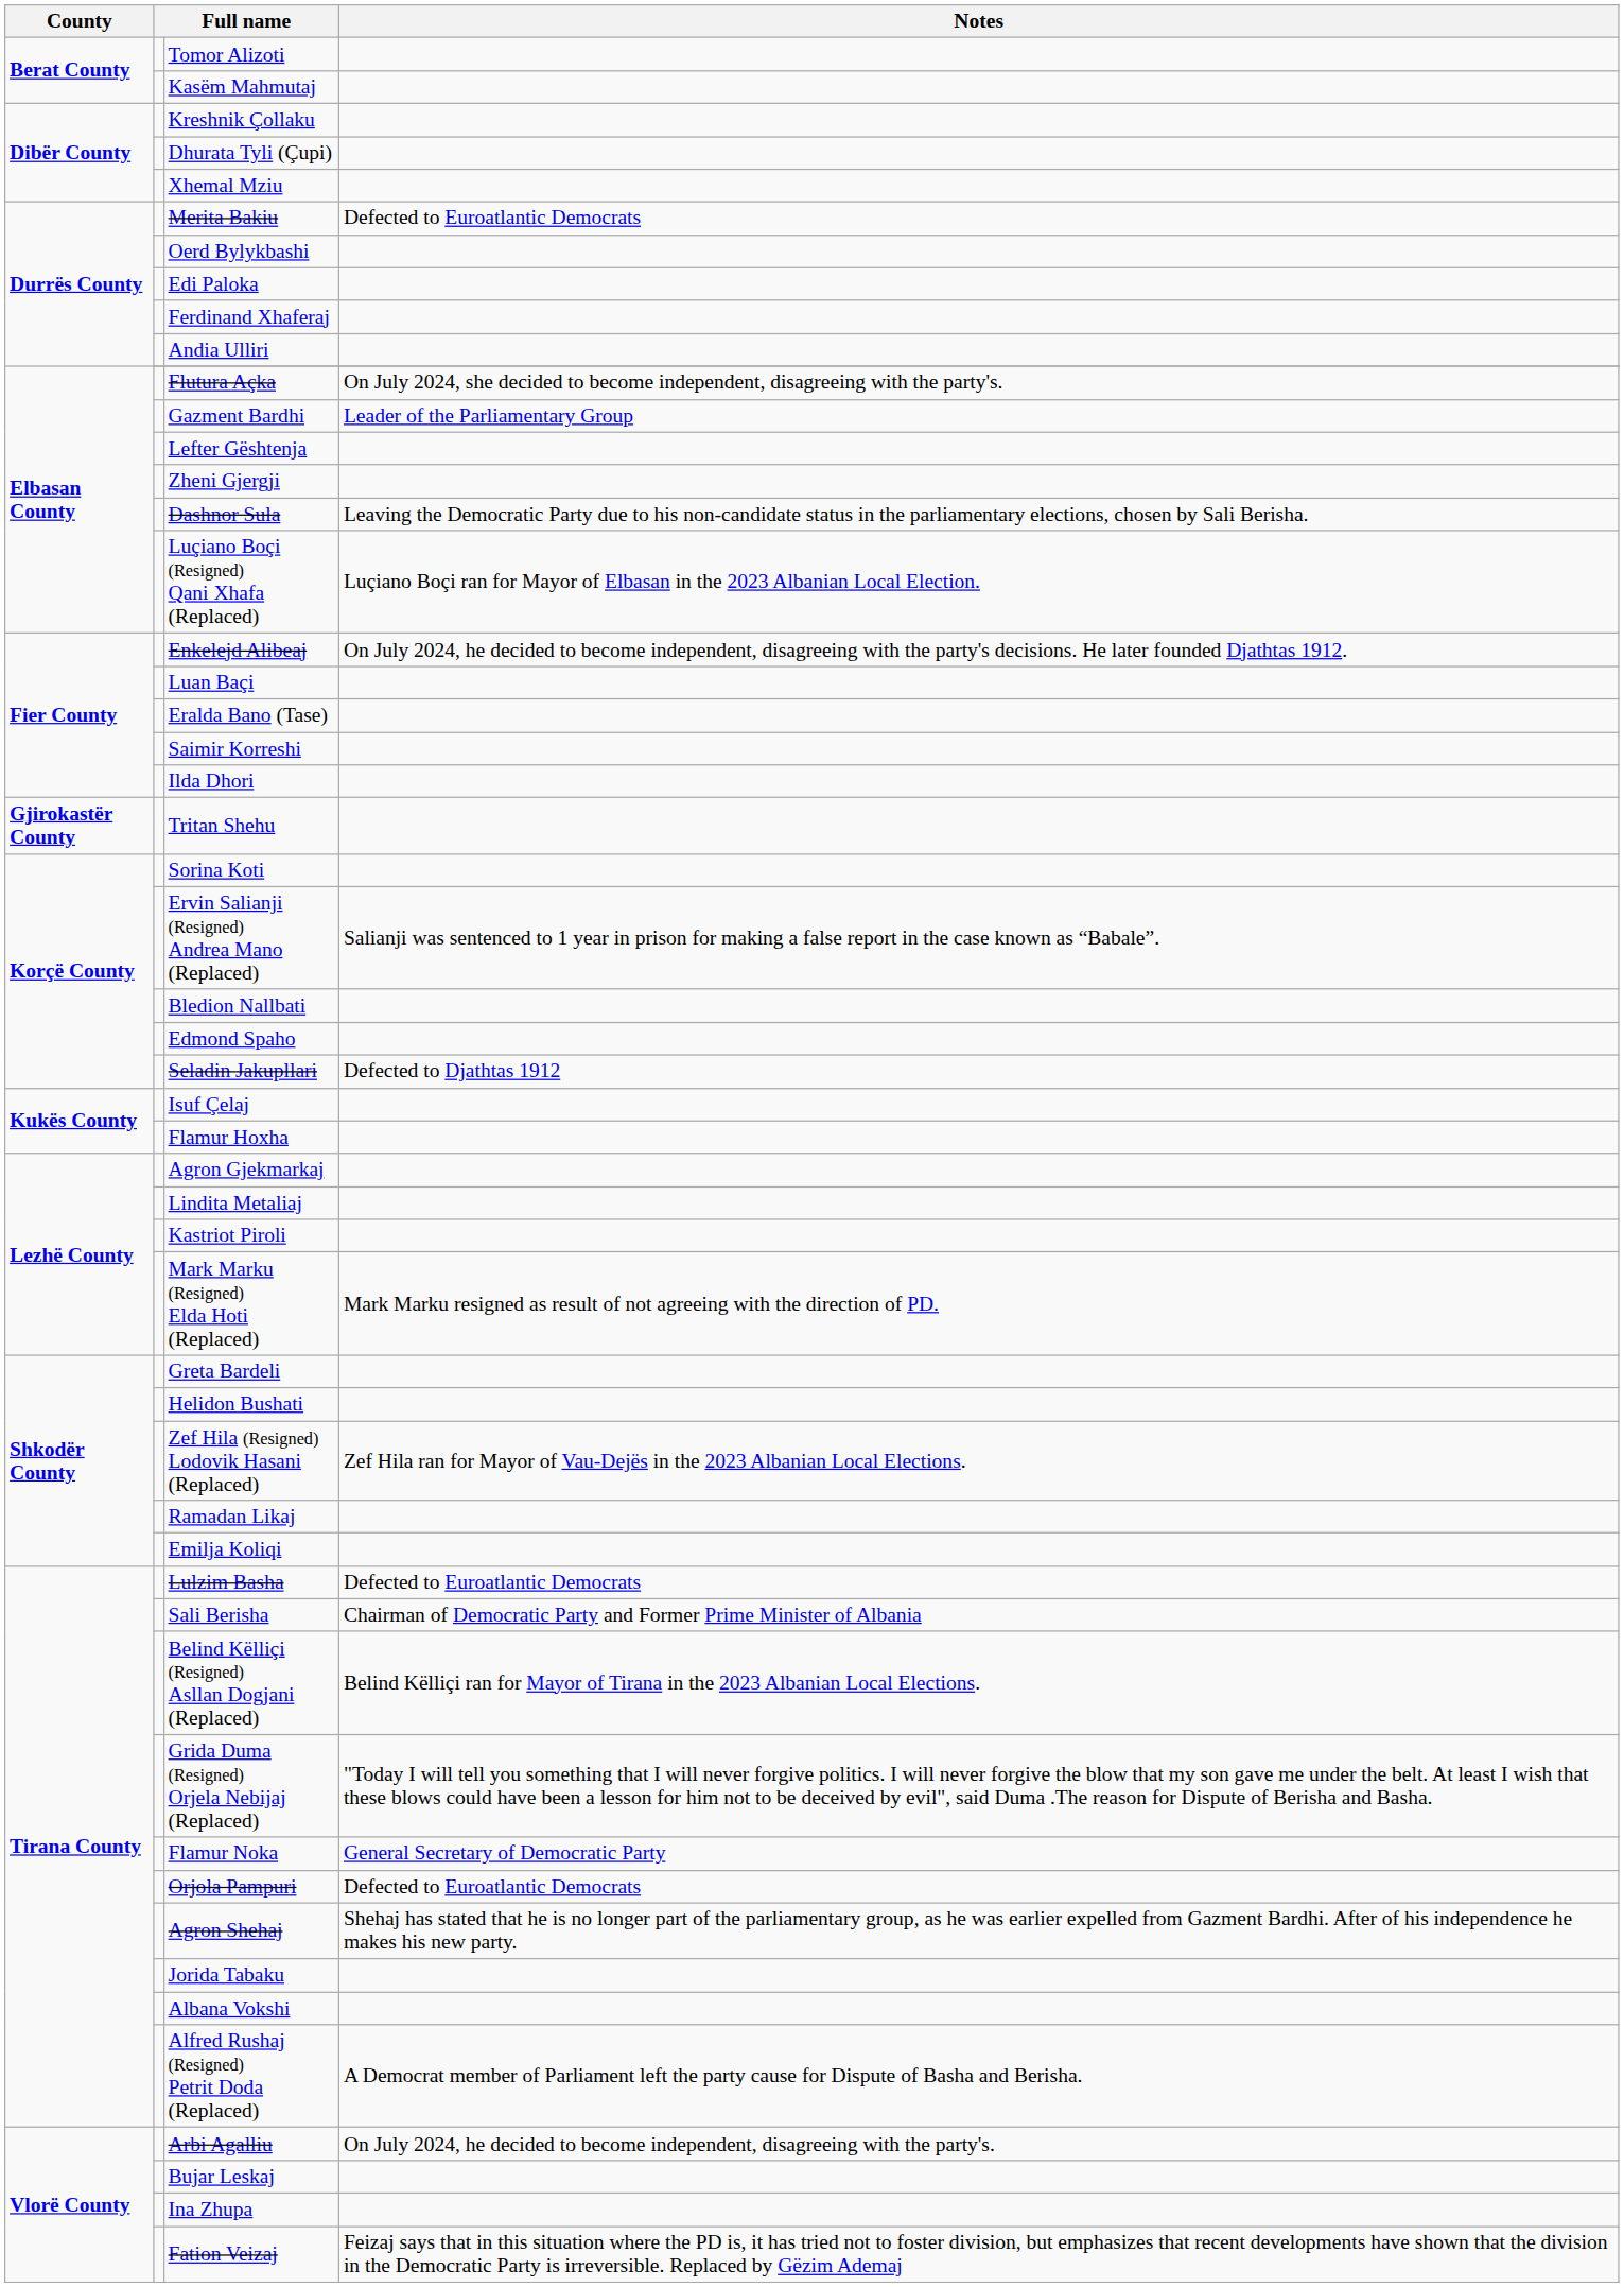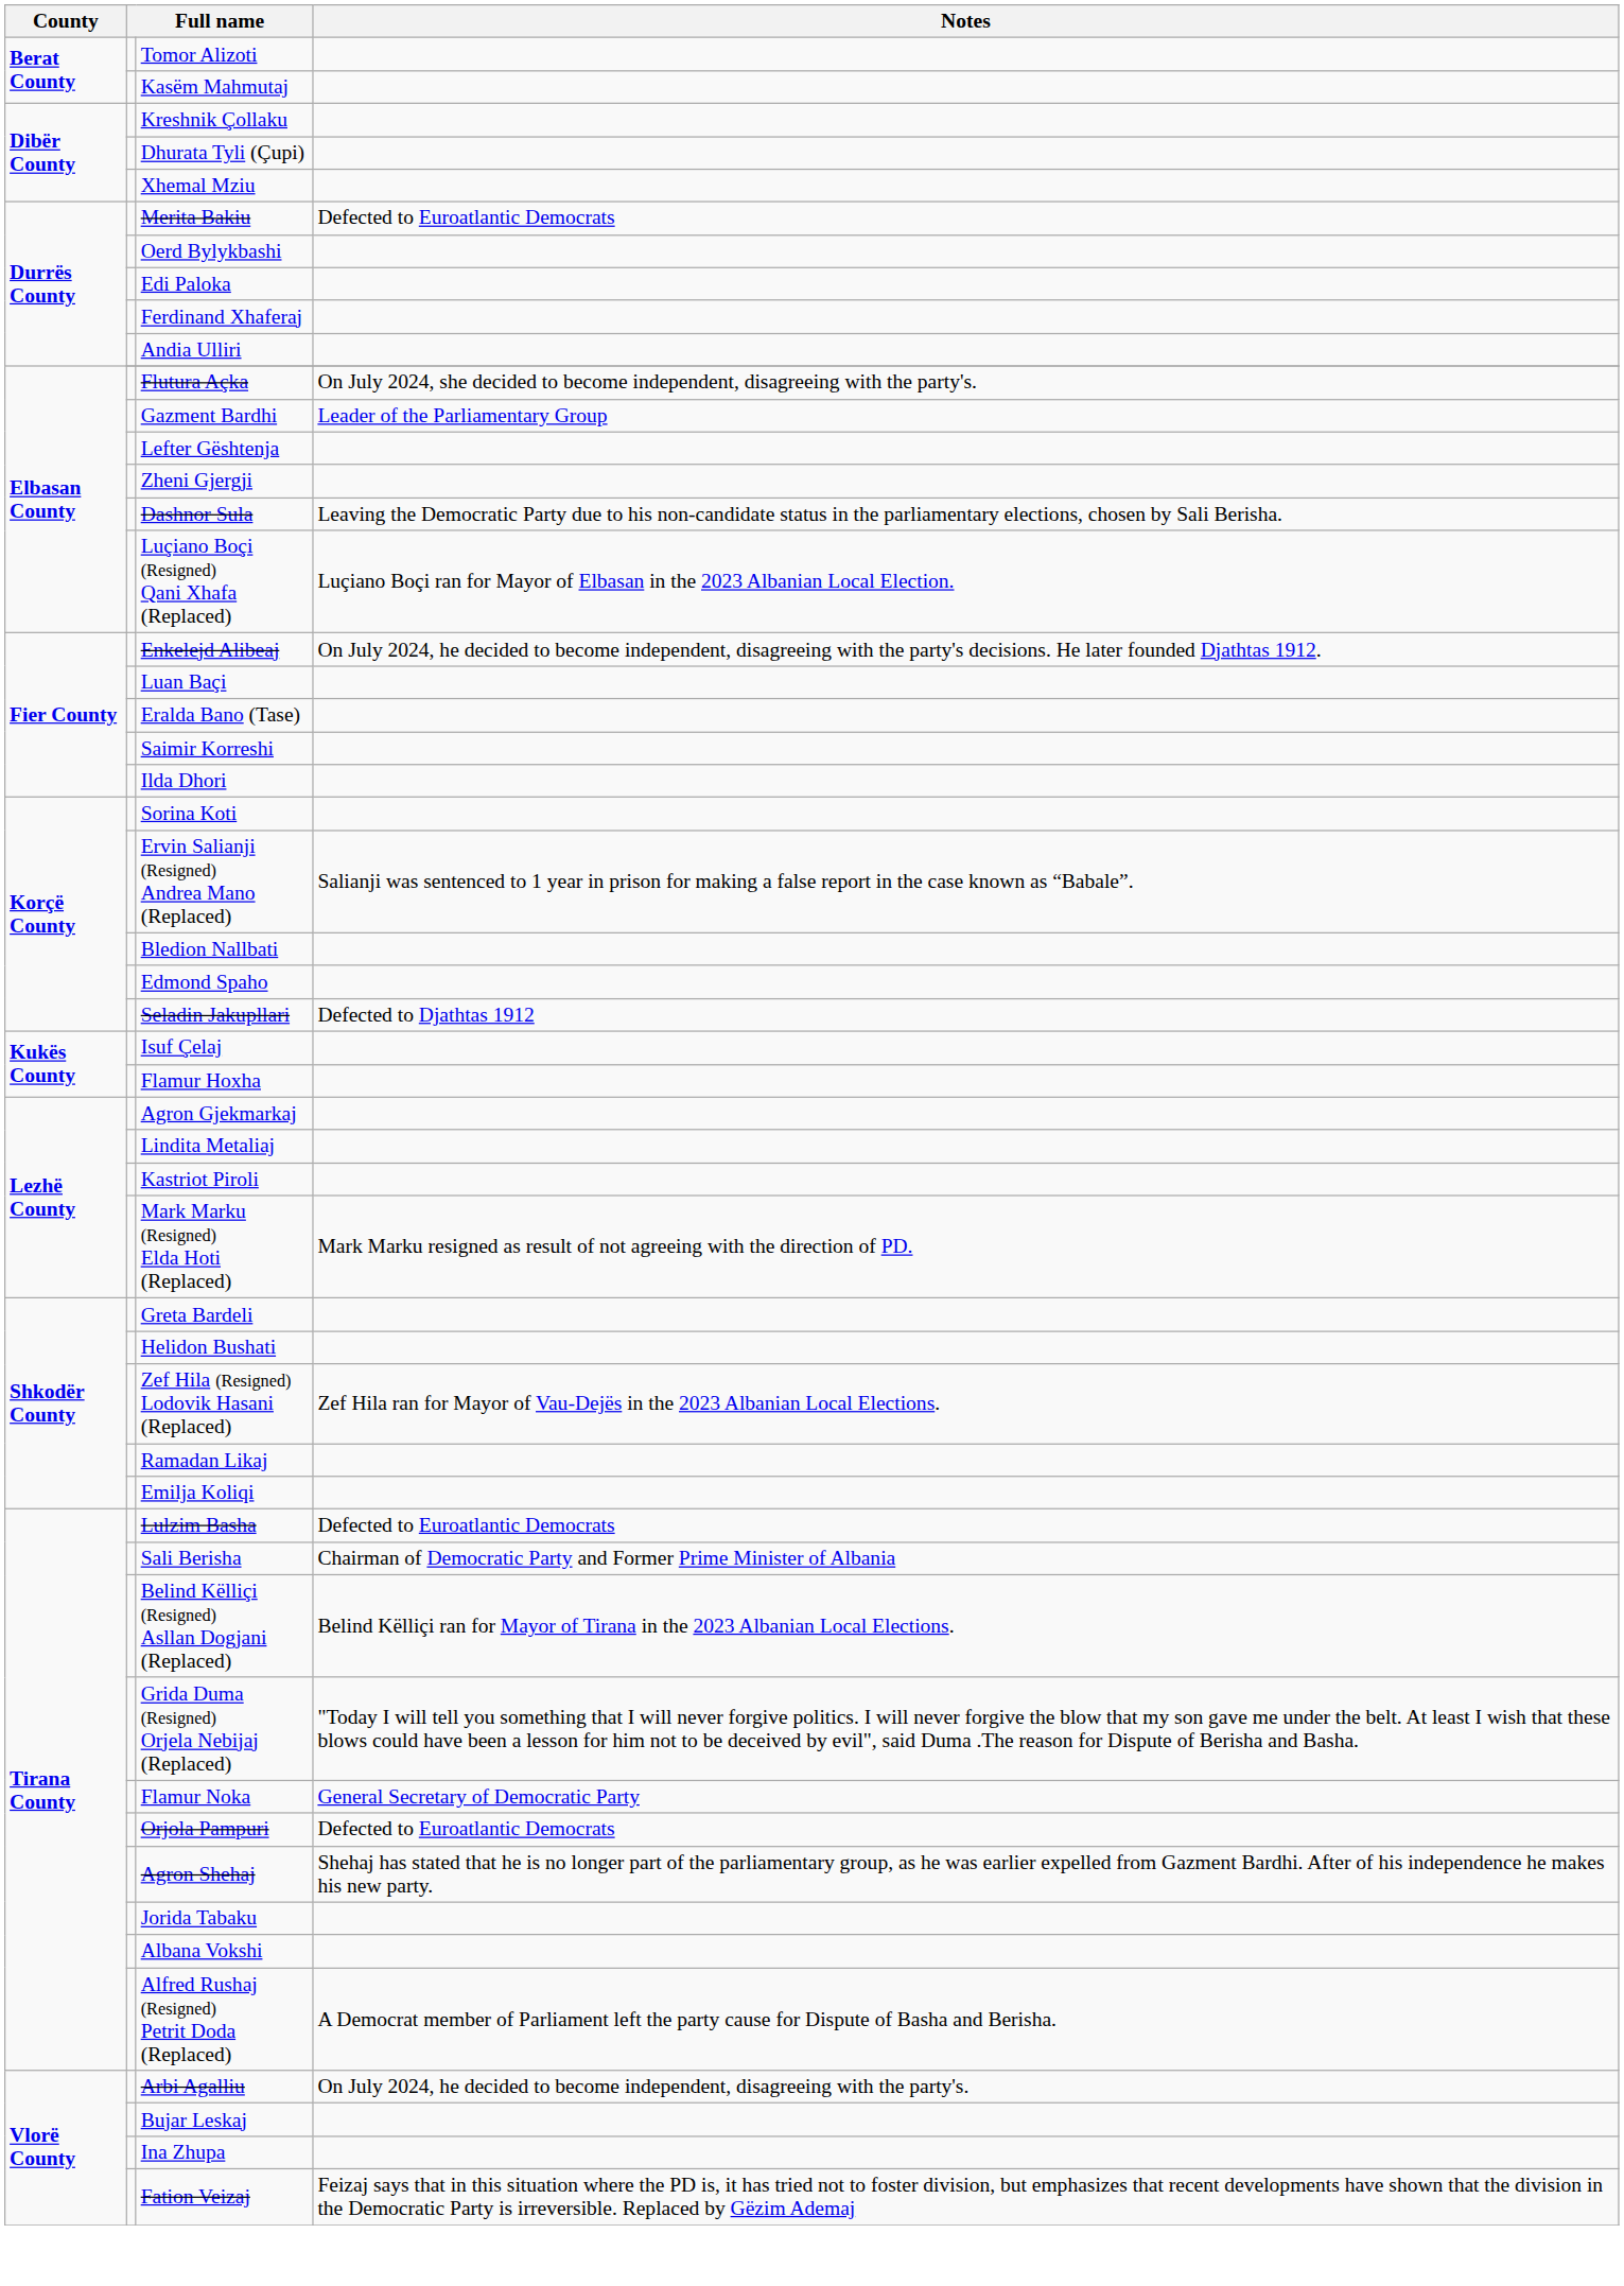- row: Gjirokastër County | Tritan Shehu
